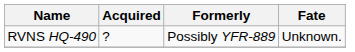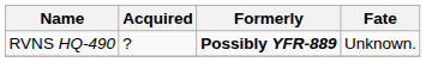RVNS HQ-490 | Formerly: normal -> bold
